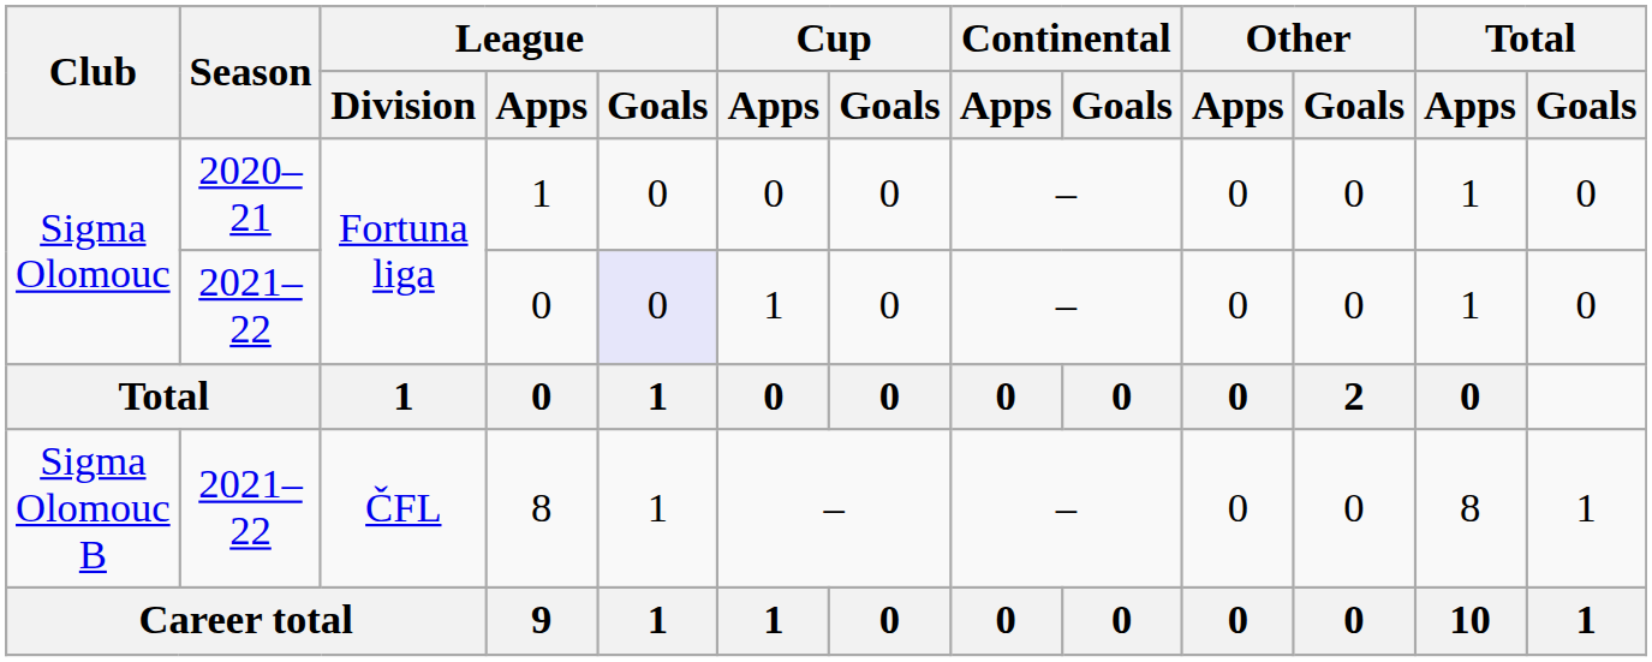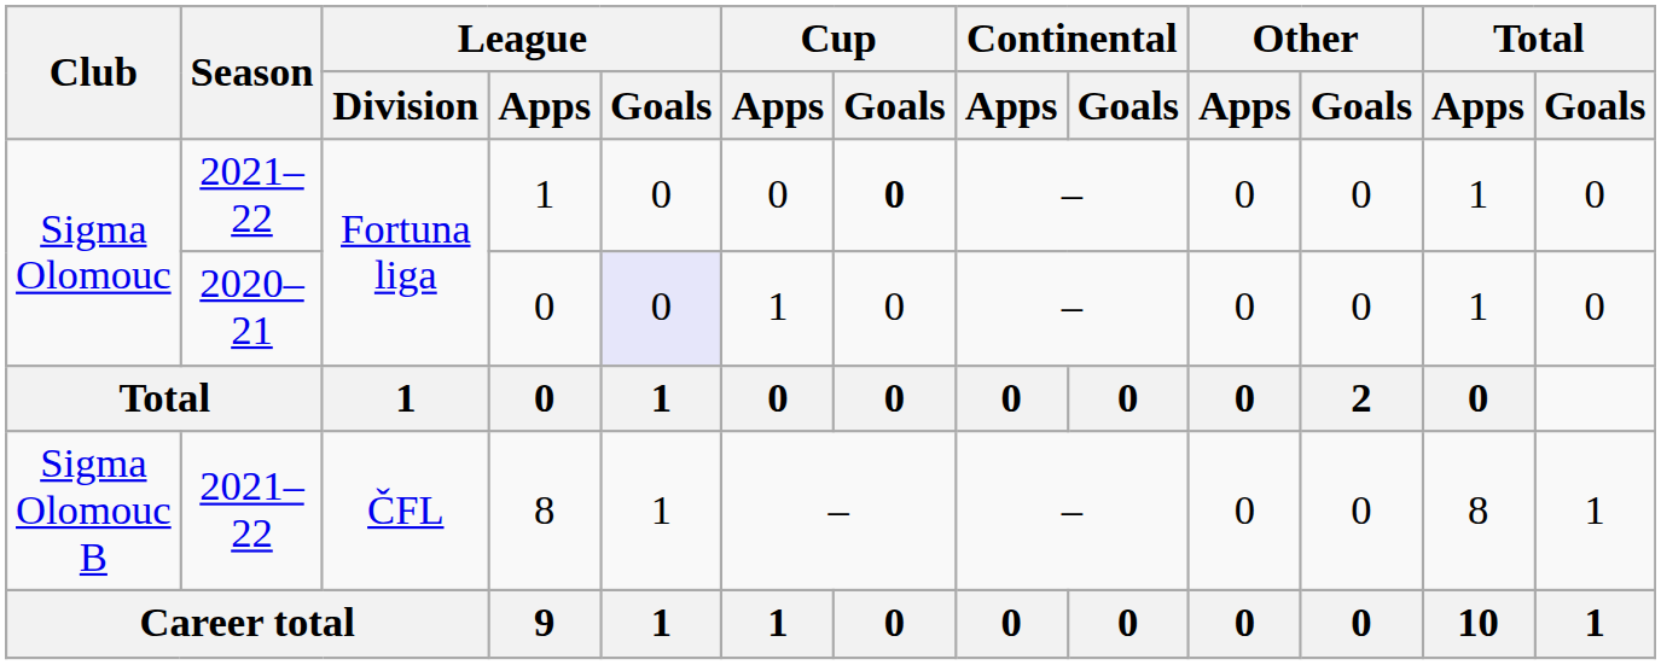row 3 | Season: 2020–21 -> 2021–22
row 3 | Cup / Goals: normal -> bold
row 4 | Season: 2021–22 -> 2020–21
